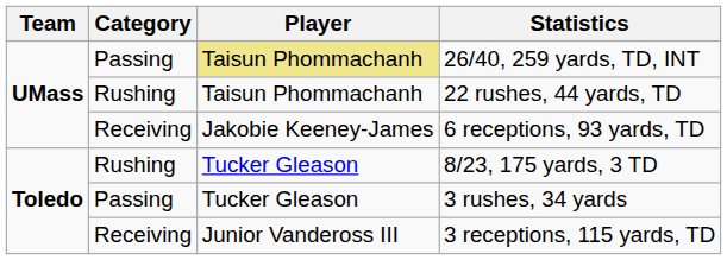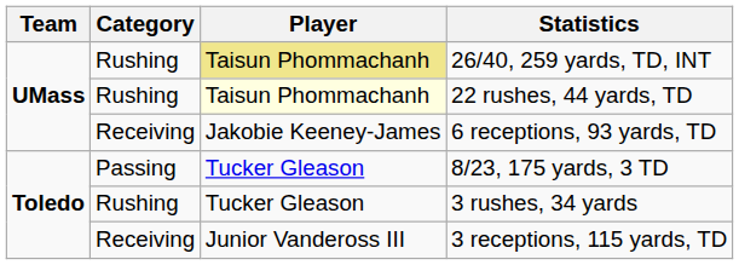26/40, 259 yards, TD, INT | Category: Passing -> Rushing
22 rushes, 44 yards, TD | Player: no background -> lightyellow background
8/23, 175 yards, 3 TD | Category: Rushing -> Passing
3 rushes, 34 yards | Category: Passing -> Rushing
